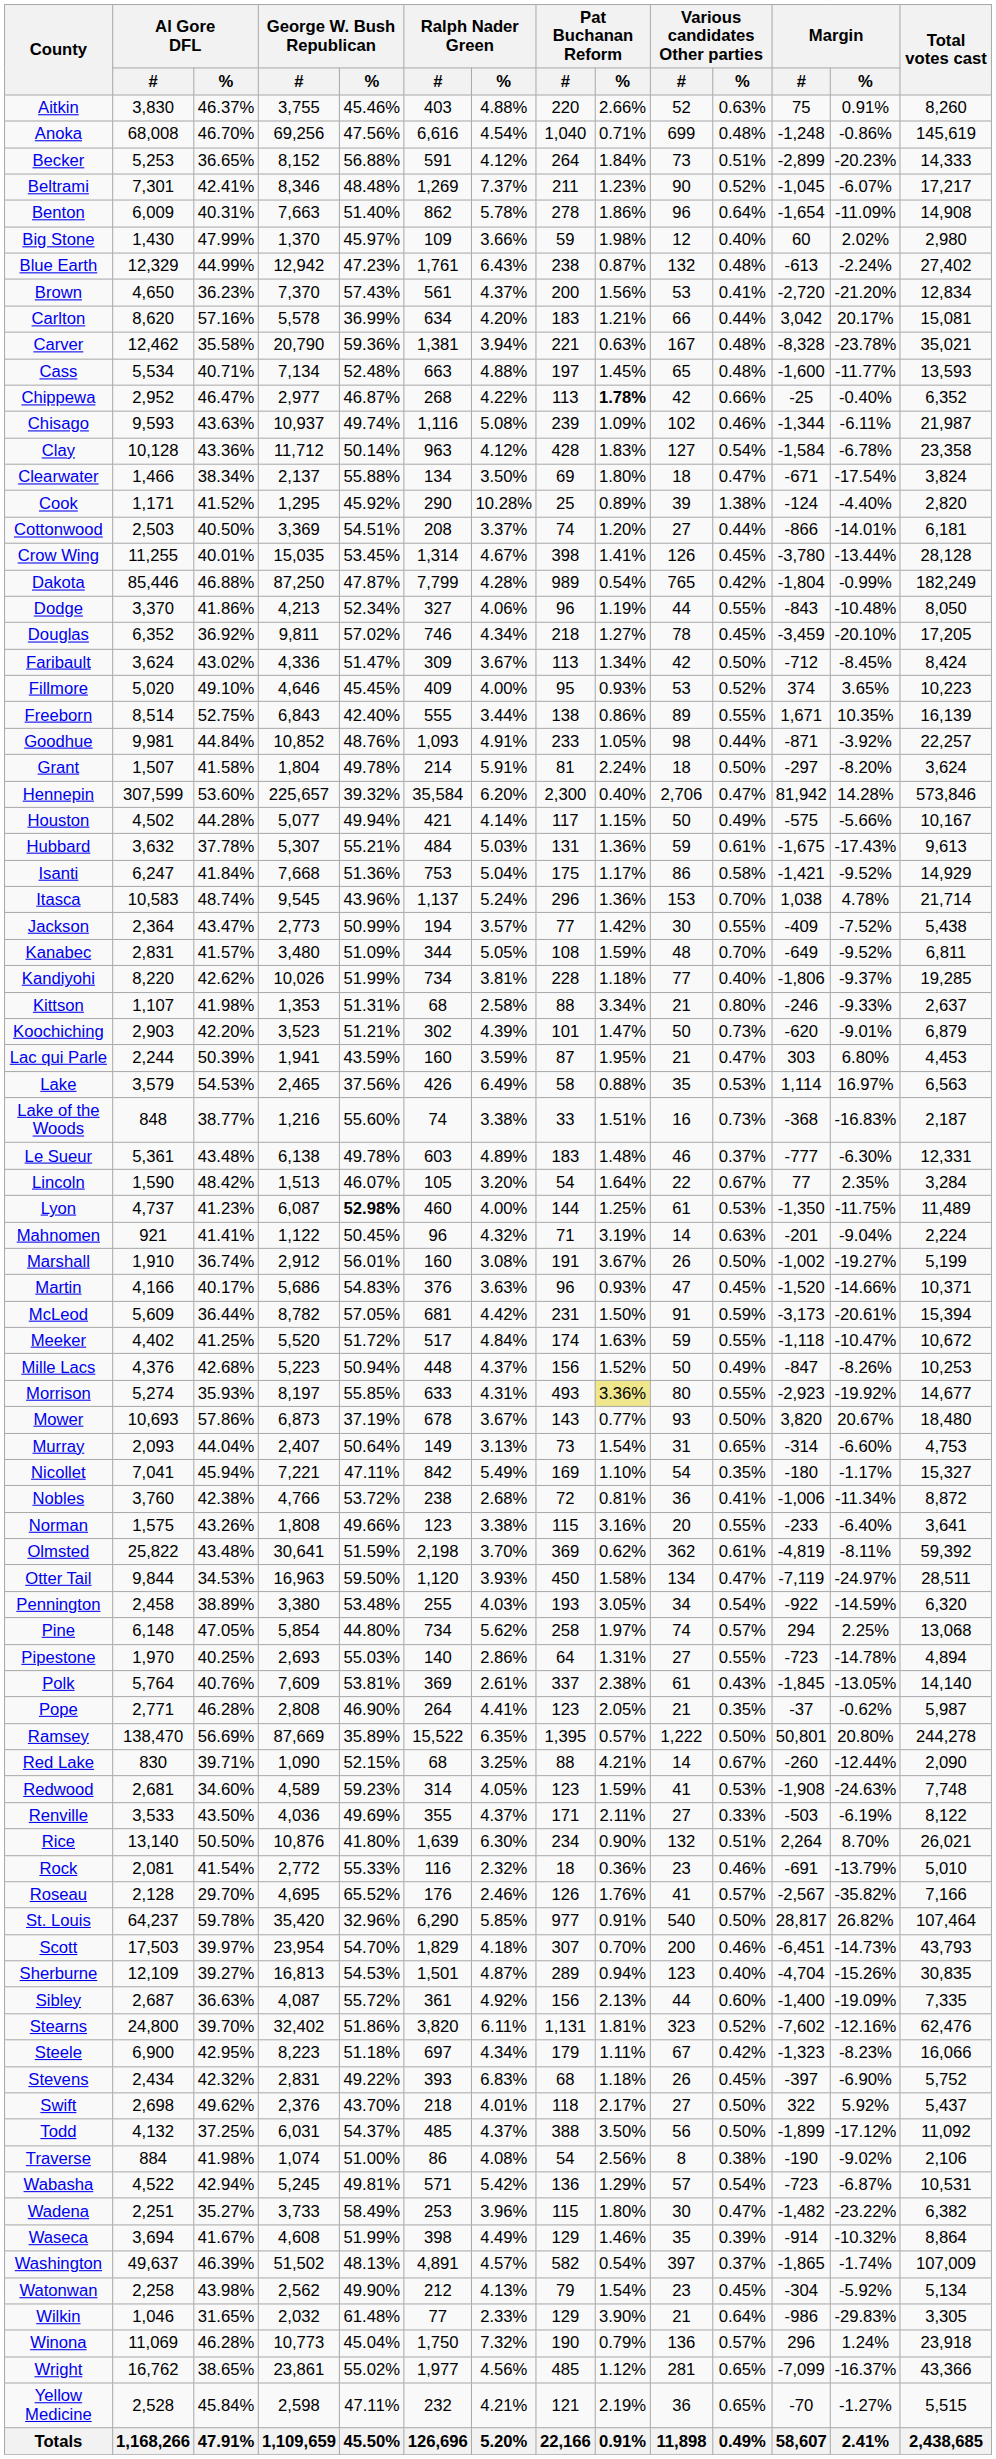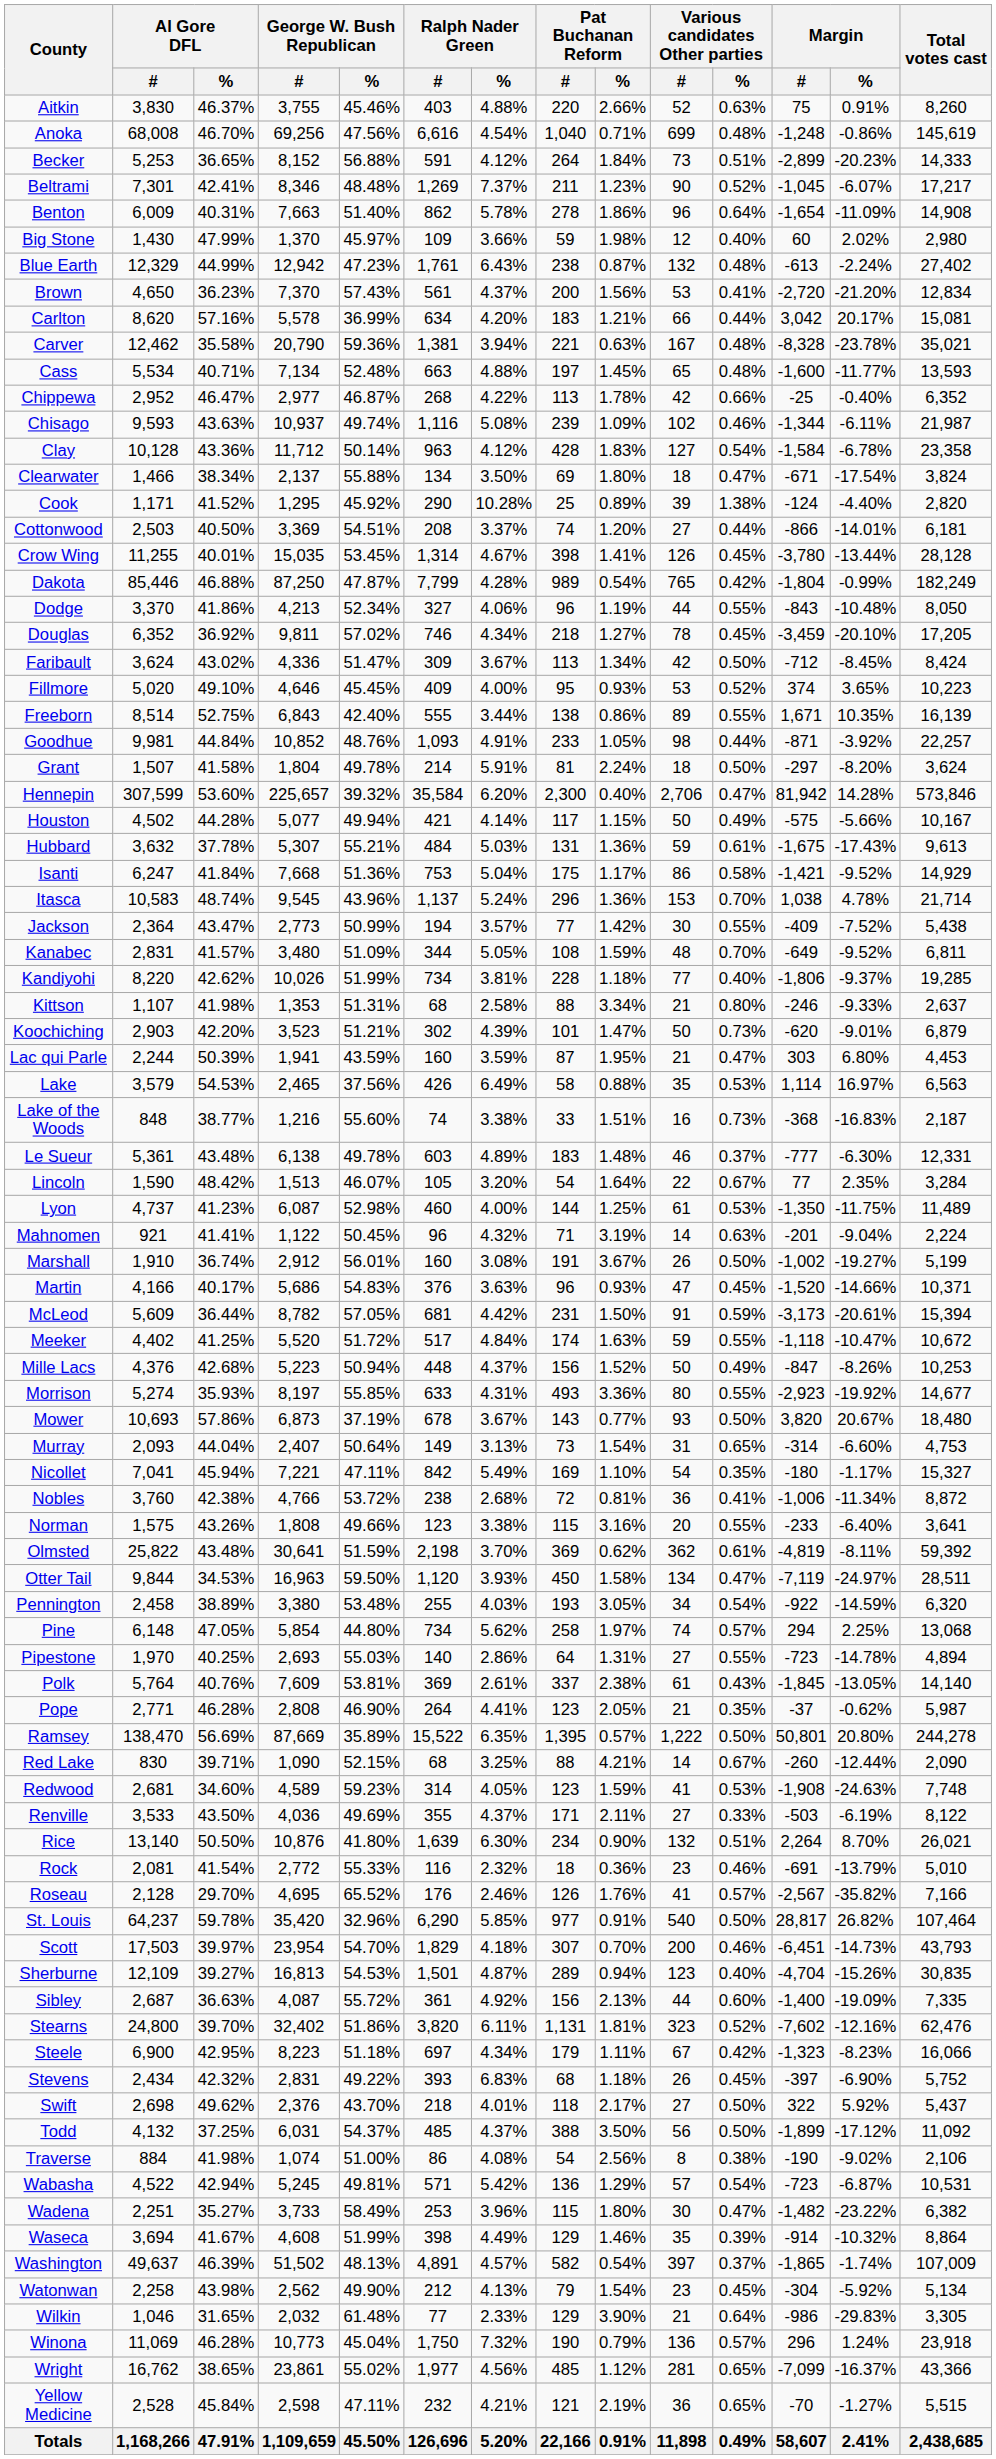Chippewa | Pat Buchanan Reform / %: bold -> normal
Lyon | George W. Bush Republican / %: bold -> normal
Morrison | Pat Buchanan Reform / %: khaki background -> no background
